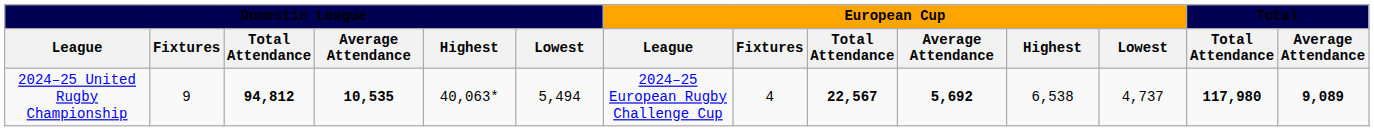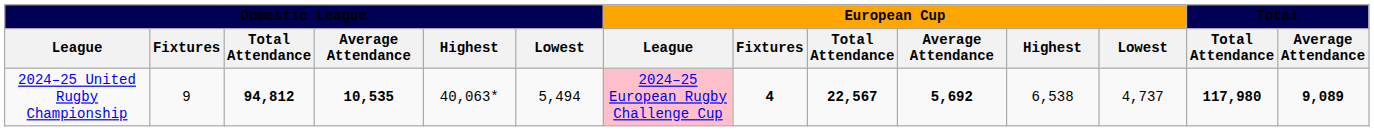2024–25 United Rugby Championship | column 7: no background -> pink background
2024–25 United Rugby Championship | column 8: normal -> bold
